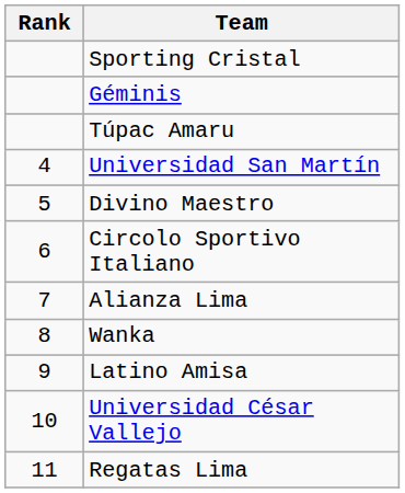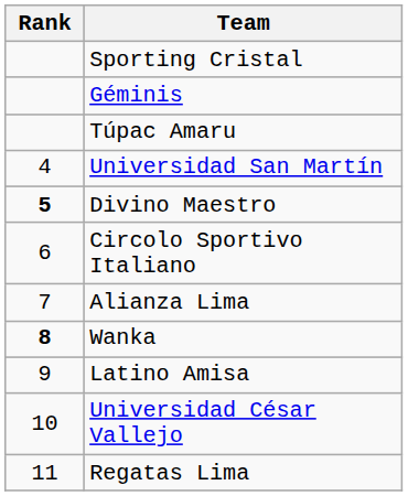Divino Maestro | Rank: normal -> bold
Wanka | Rank: normal -> bold
